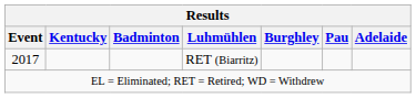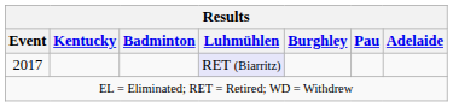2017 | Luhmühlen: no background -> lavender background
